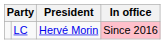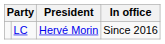LC | In office: pink background -> no background
